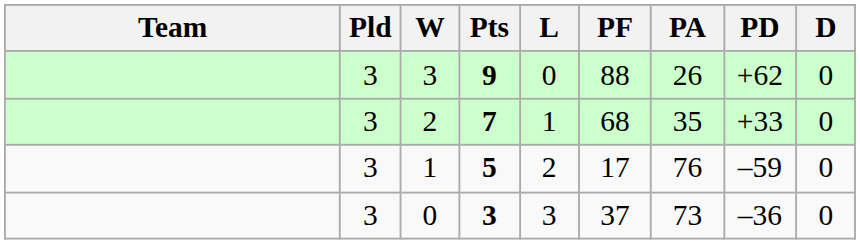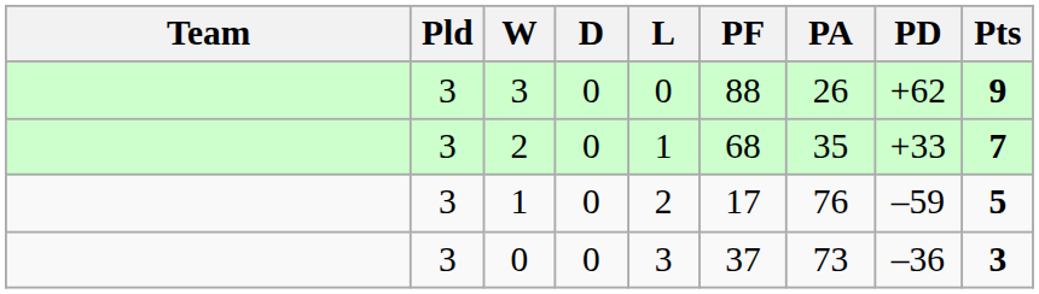columns swapped: D <-> Pts
